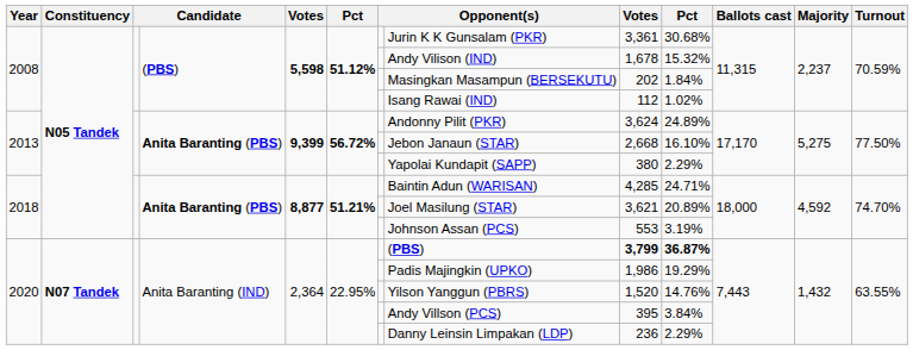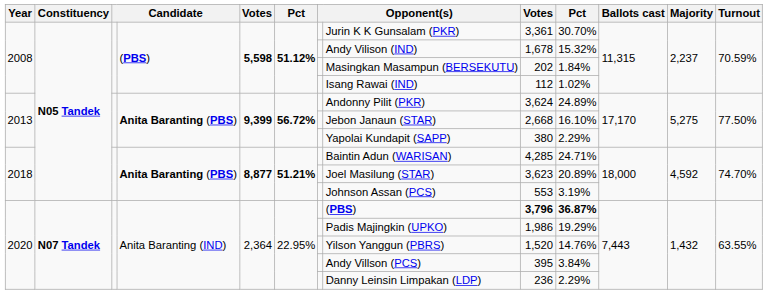row 2 | column 10: 30.68% -> 30.70%
row 10 | column 9: 3,621 -> 3,623
row 12 | column 9: 3,799 -> 3,796
